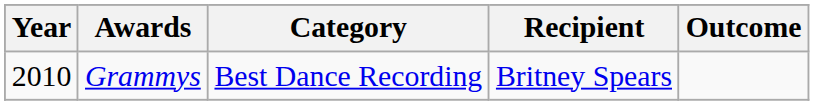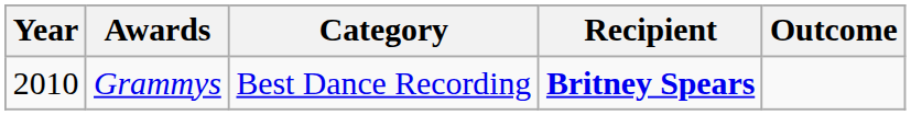Grammys | Recipient: normal -> bold
